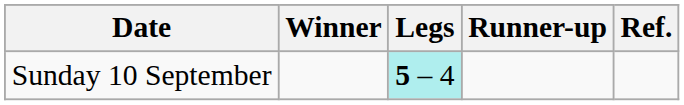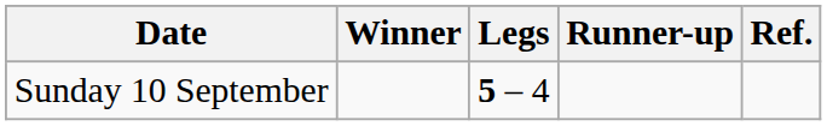Sunday 10 September | Legs: paleturquoise background -> no background
